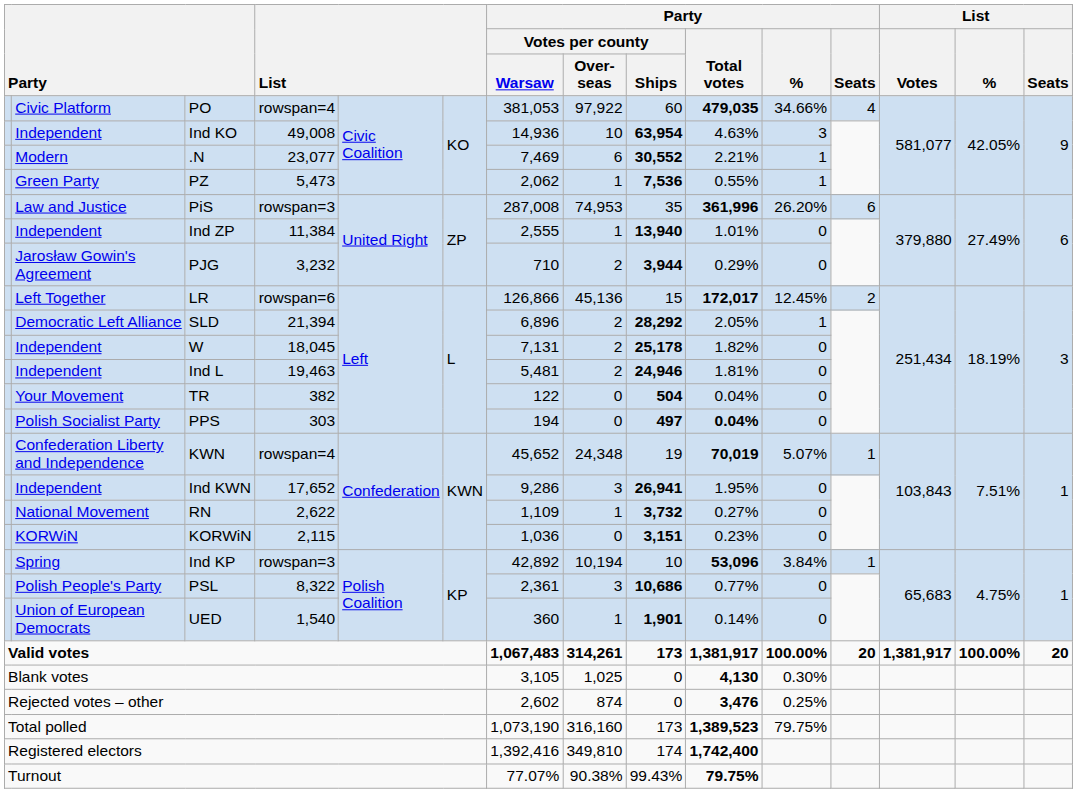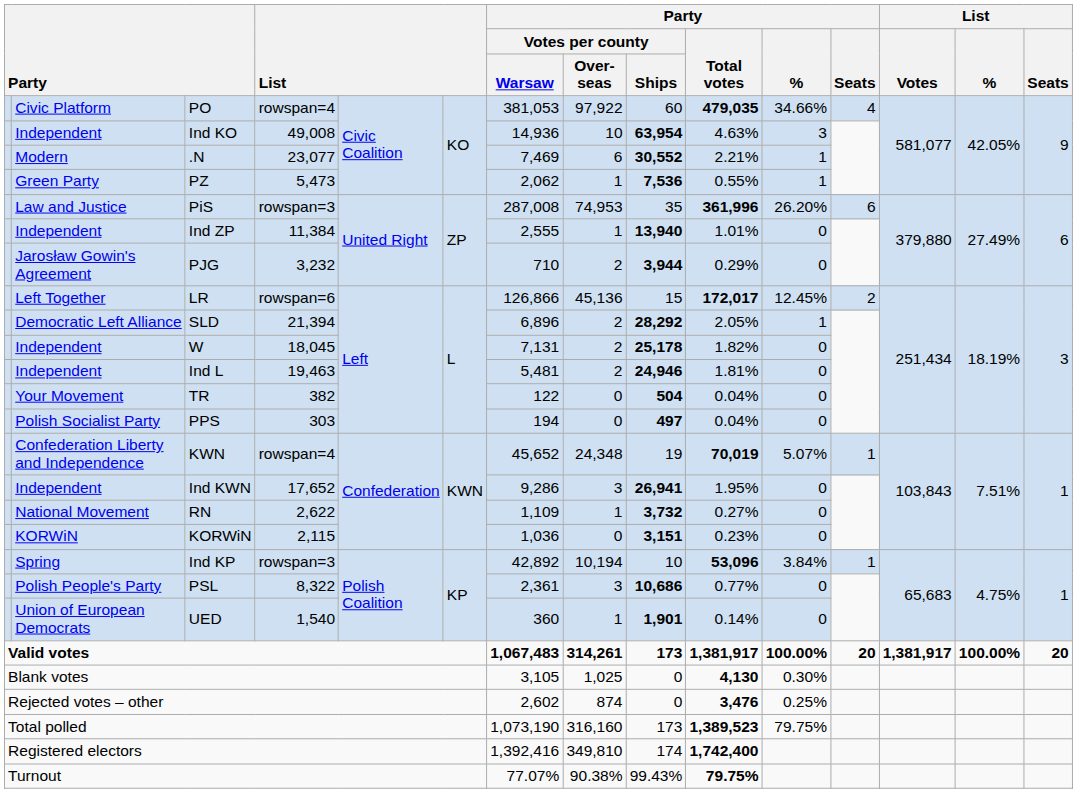PPS | Party / Total votes: bold -> normal
